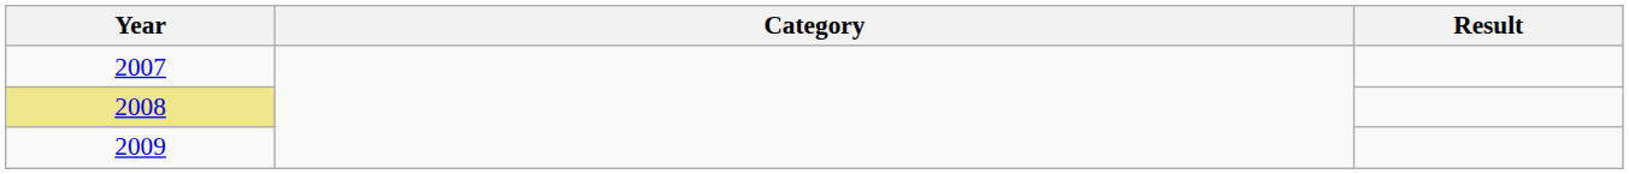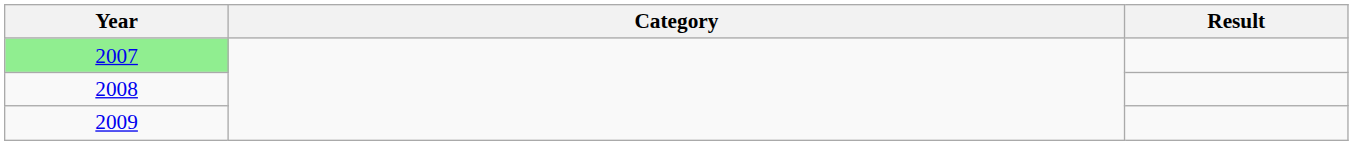2007 | Year: no background -> lightgreen background
2008 | Year: khaki background -> no background
